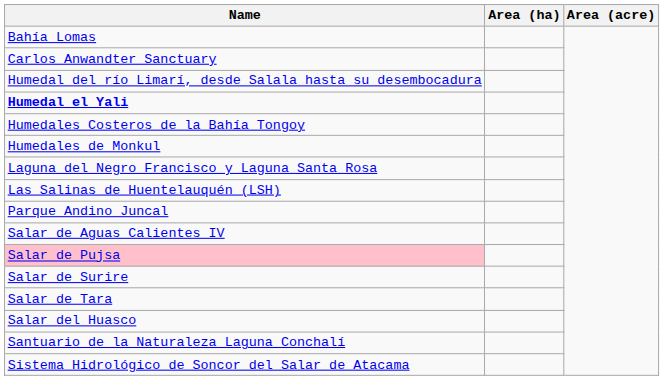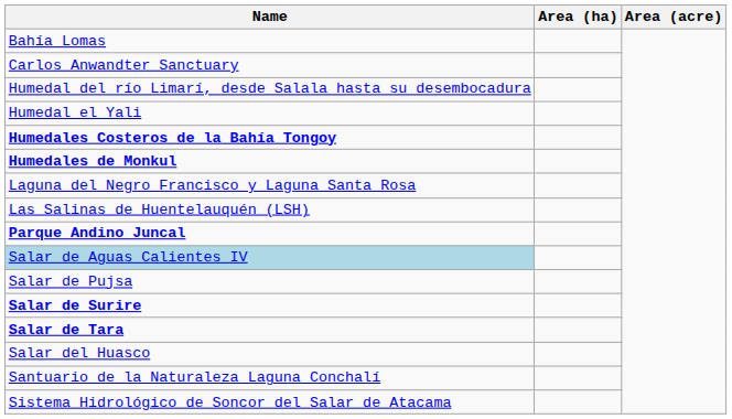Humedal el Yali | Name: bold -> normal
Humedales Costeros de la Bahía Tongoy | Name: normal -> bold
Humedales de Monkul | Name: normal -> bold
Parque Andino Juncal | Name: normal -> bold
Salar de Aguas Calientes IV | Name: no background -> lightblue background
Salar de Pujsa | Name: pink background -> no background
Salar de Surire | Name: normal -> bold
Salar de Tara | Name: normal -> bold
